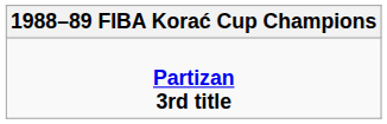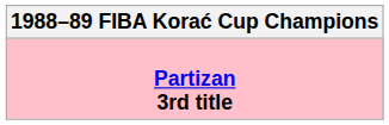row 2 | column 1: no background -> pink background
